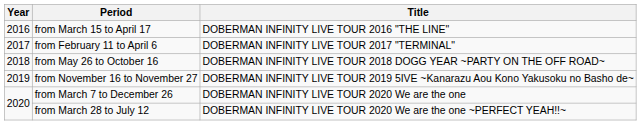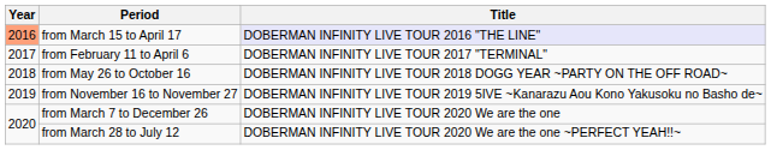from March 15 to April 17 | Year: no background -> lightsalmon background
from March 15 to April 17 | Title: no background -> lavender background
